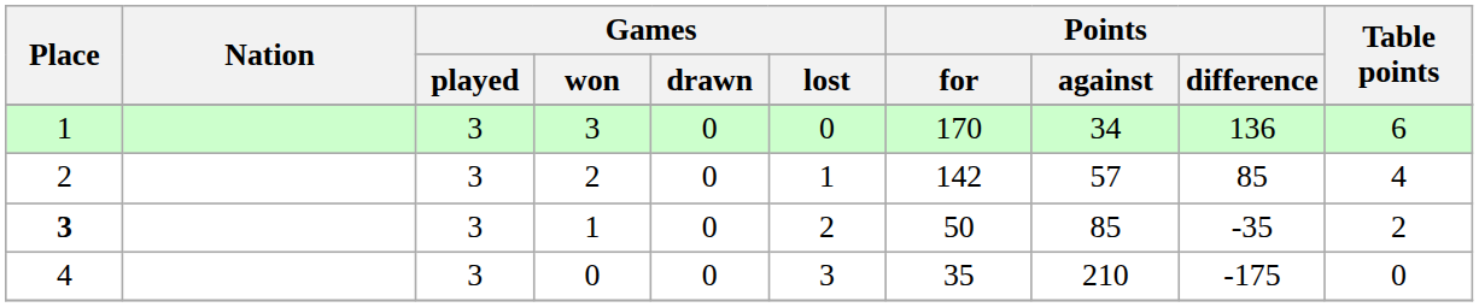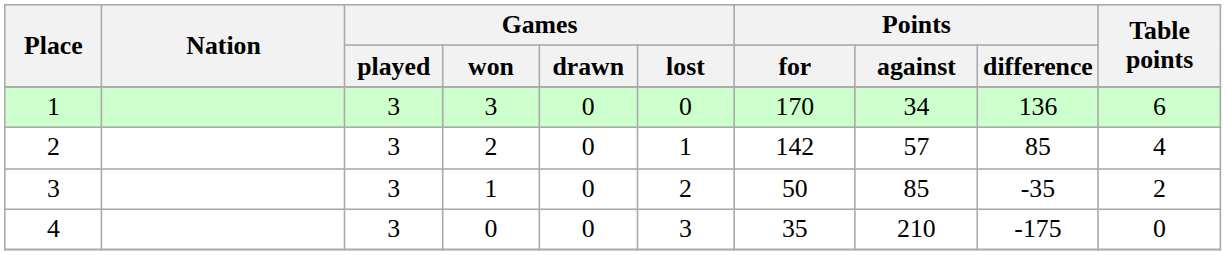row 5 | Place: bold -> normal
